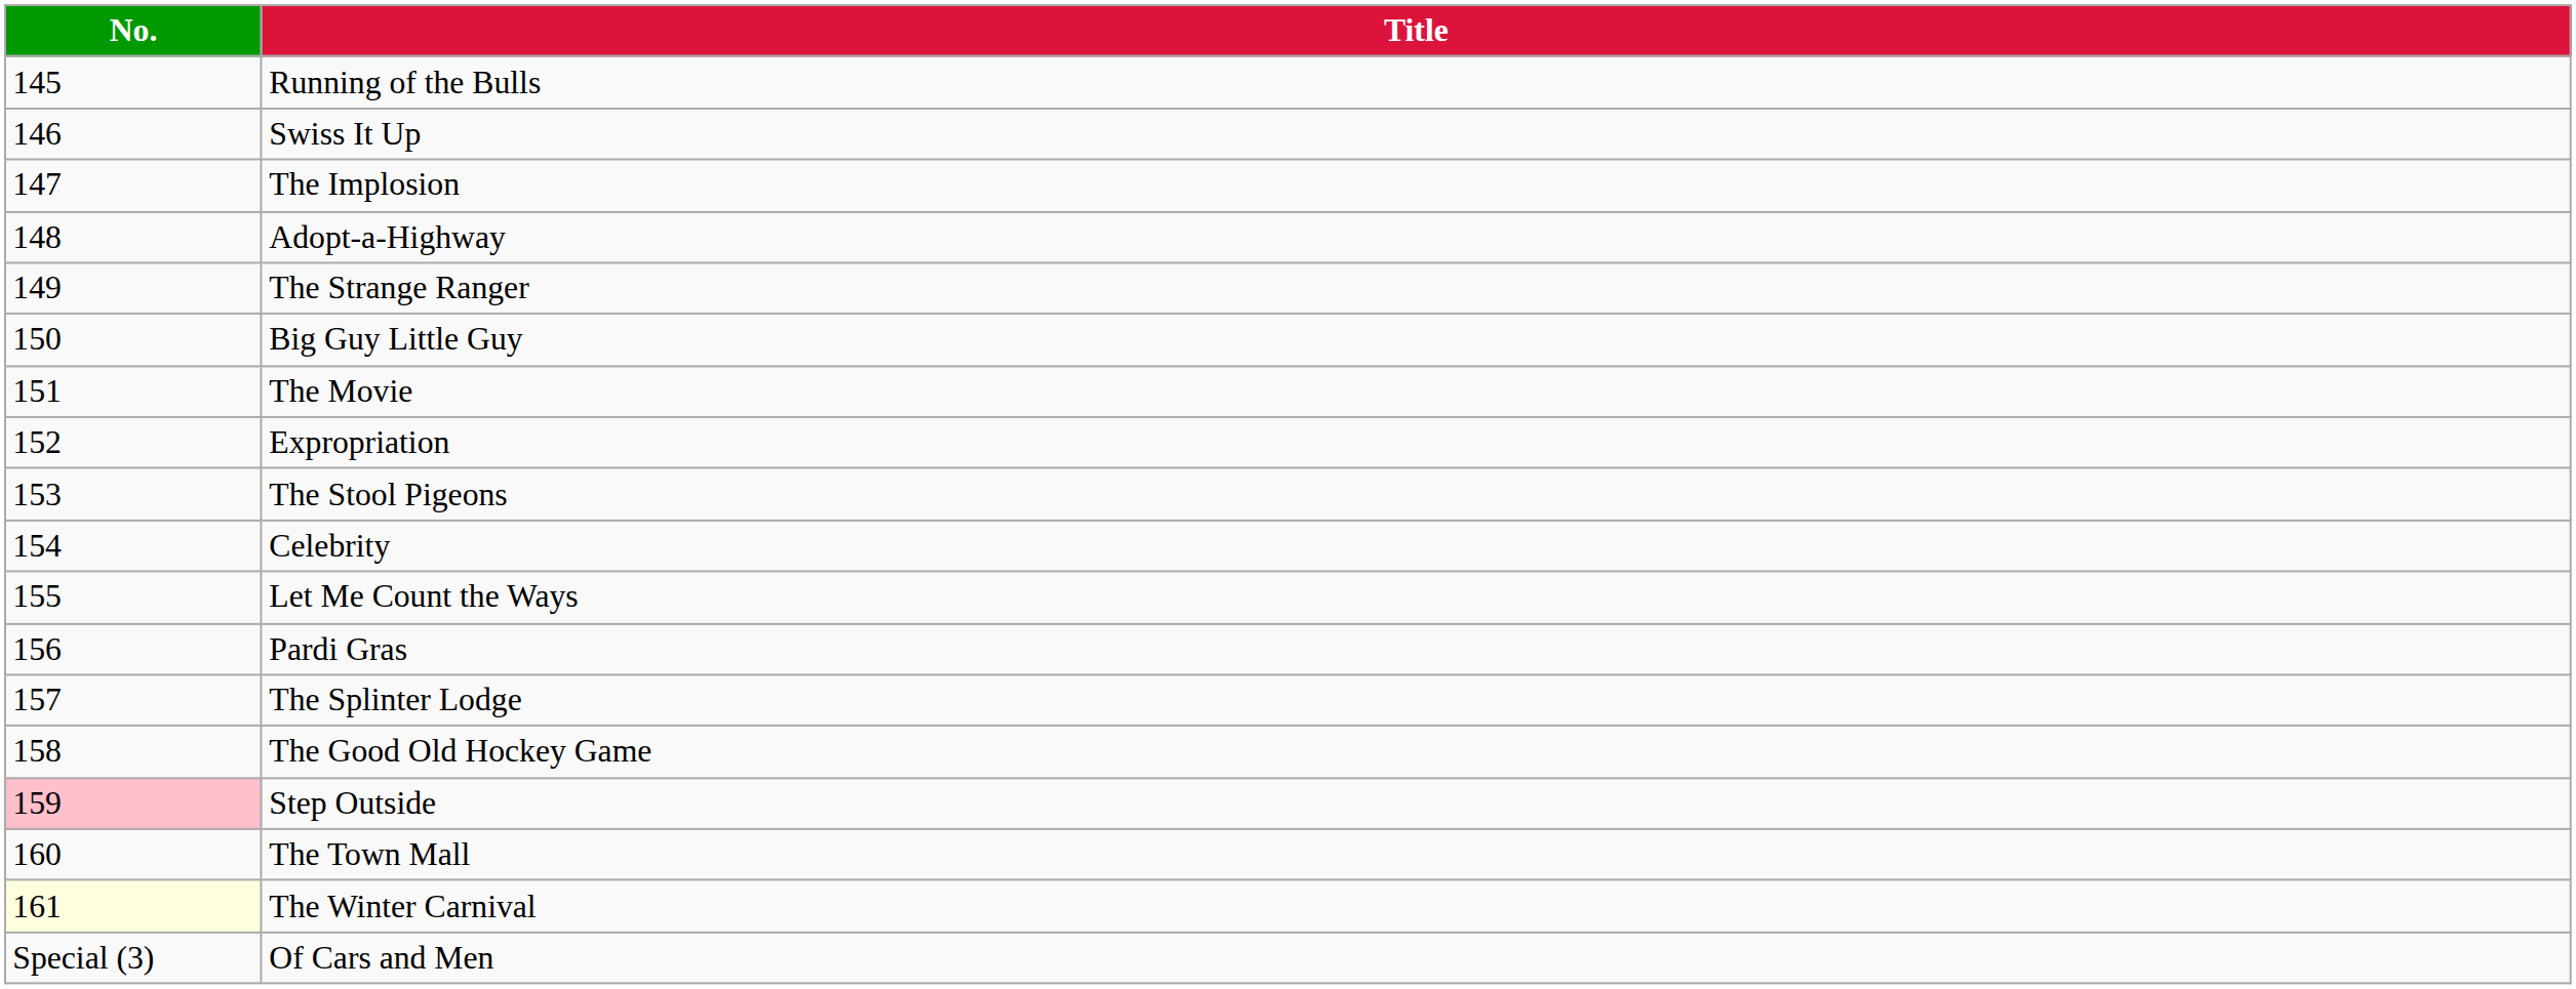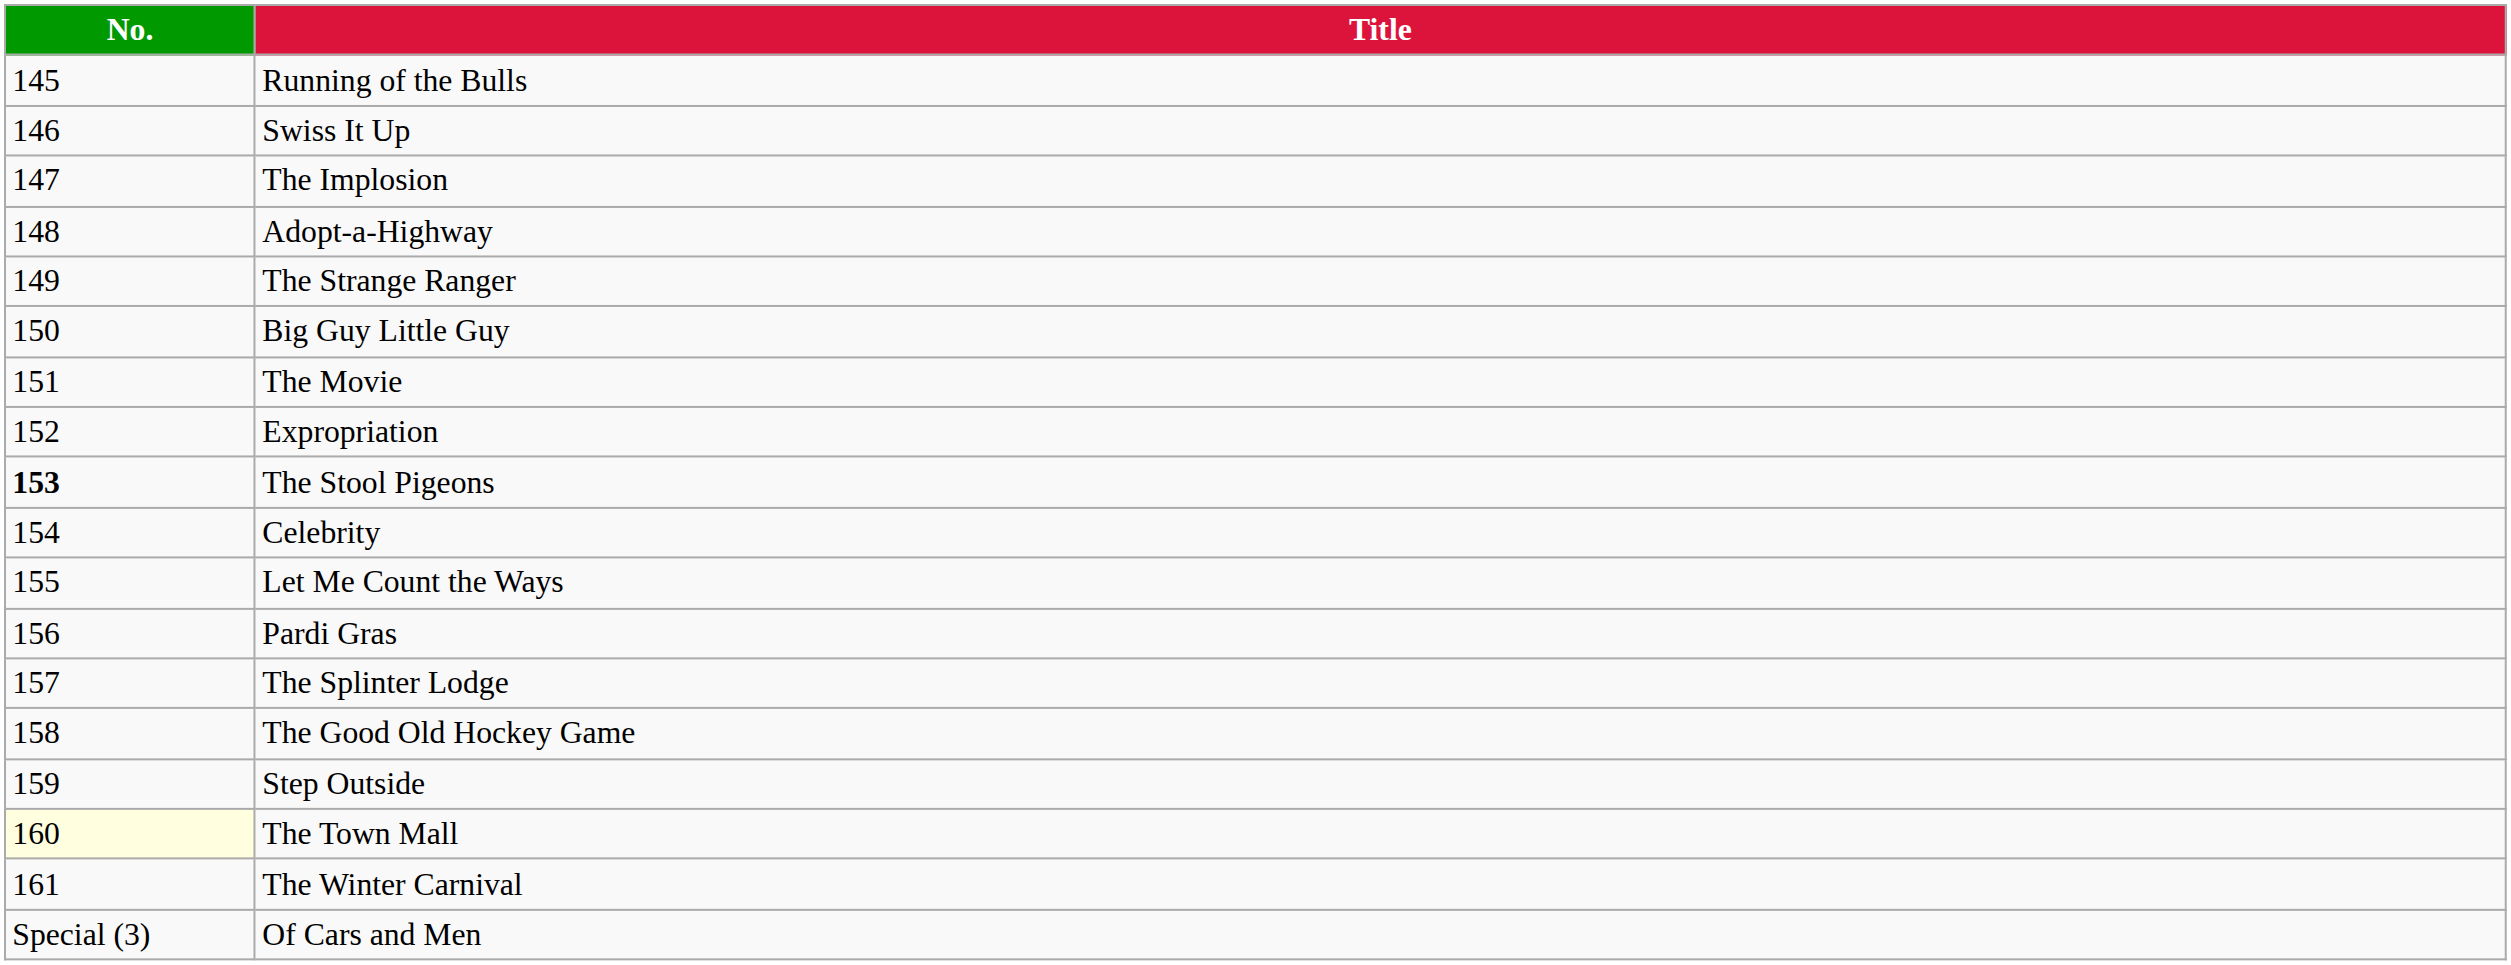The Stool Pigeons | No.: normal -> bold
Step Outside | No.: pink background -> no background
The Town Mall | No.: no background -> lightyellow background
The Winter Carnival | No.: lightyellow background -> no background
